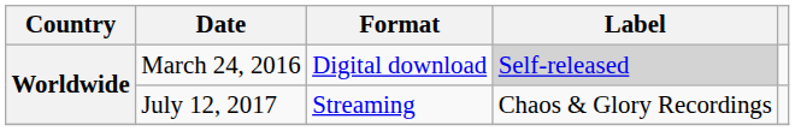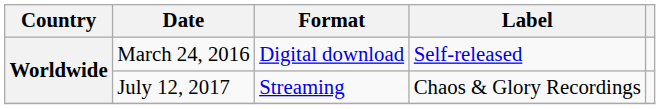March 24, 2016 | Label: lightgrey background -> no background
